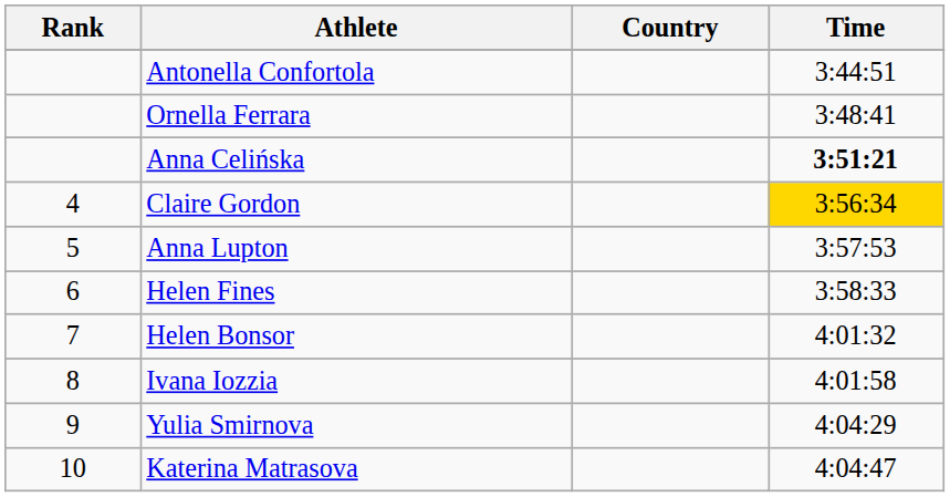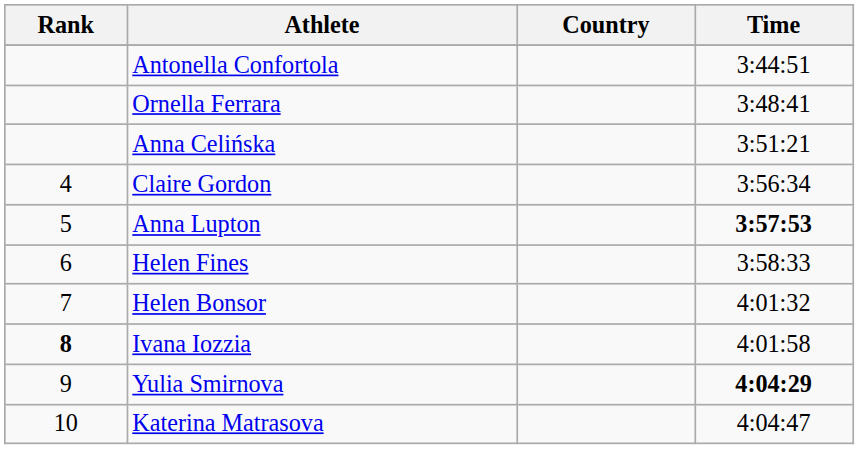Anna Celińska | Time: bold -> normal
Claire Gordon | Time: gold background -> no background
Anna Lupton | Time: normal -> bold
Ivana Iozzia | Rank: normal -> bold
Yulia Smirnova | Time: normal -> bold
